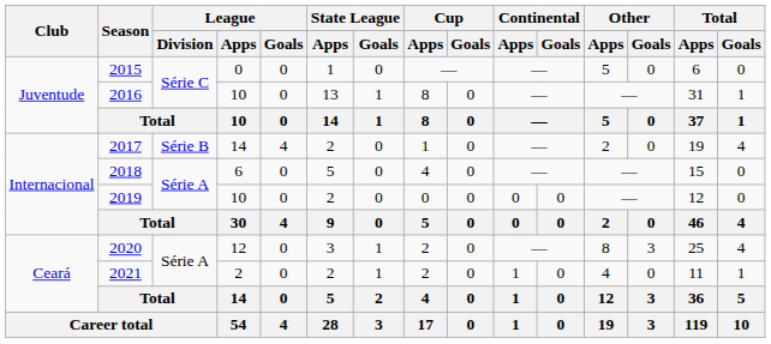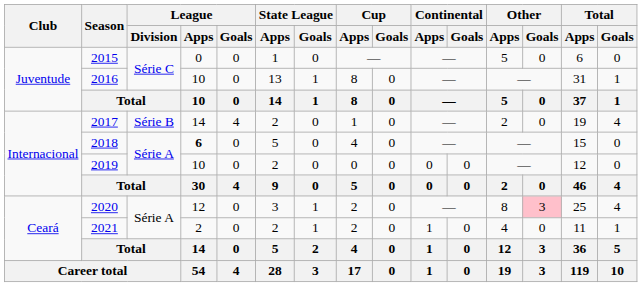2018 | League / Apps: normal -> bold
2020 | Other / Goals: no background -> pink background
